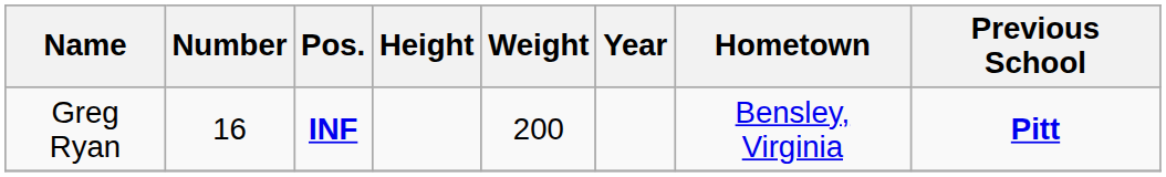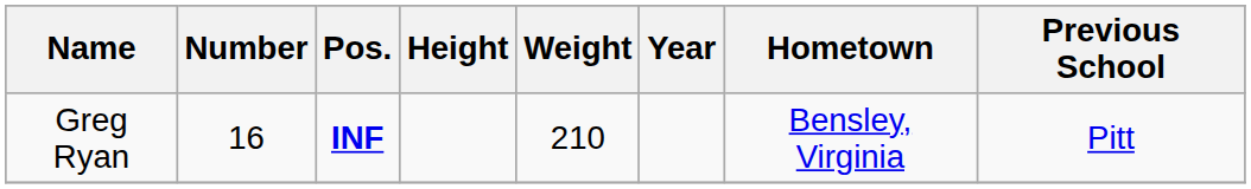Greg Ryan | Weight: 200 -> 210
Greg Ryan | Previous School: bold -> normal
